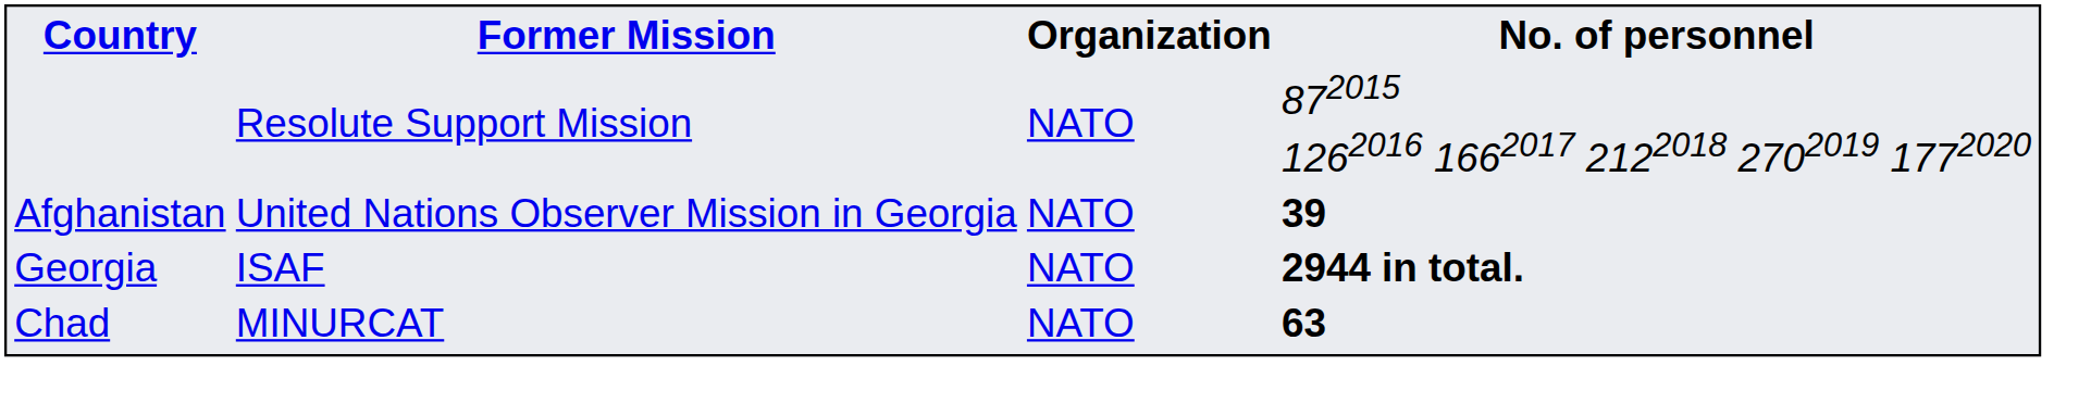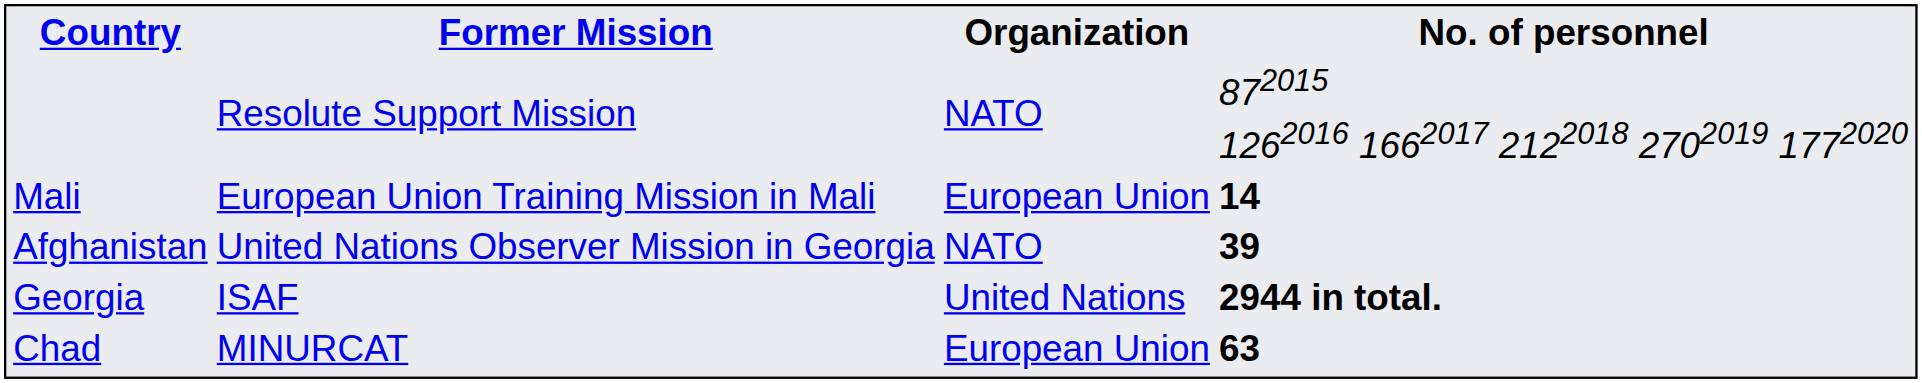+ row: Mali | European Union Training Mission in Mali | European Union | 14
Georgia | Organization: NATO -> United Nations
Chad | Organization: NATO -> European Union
